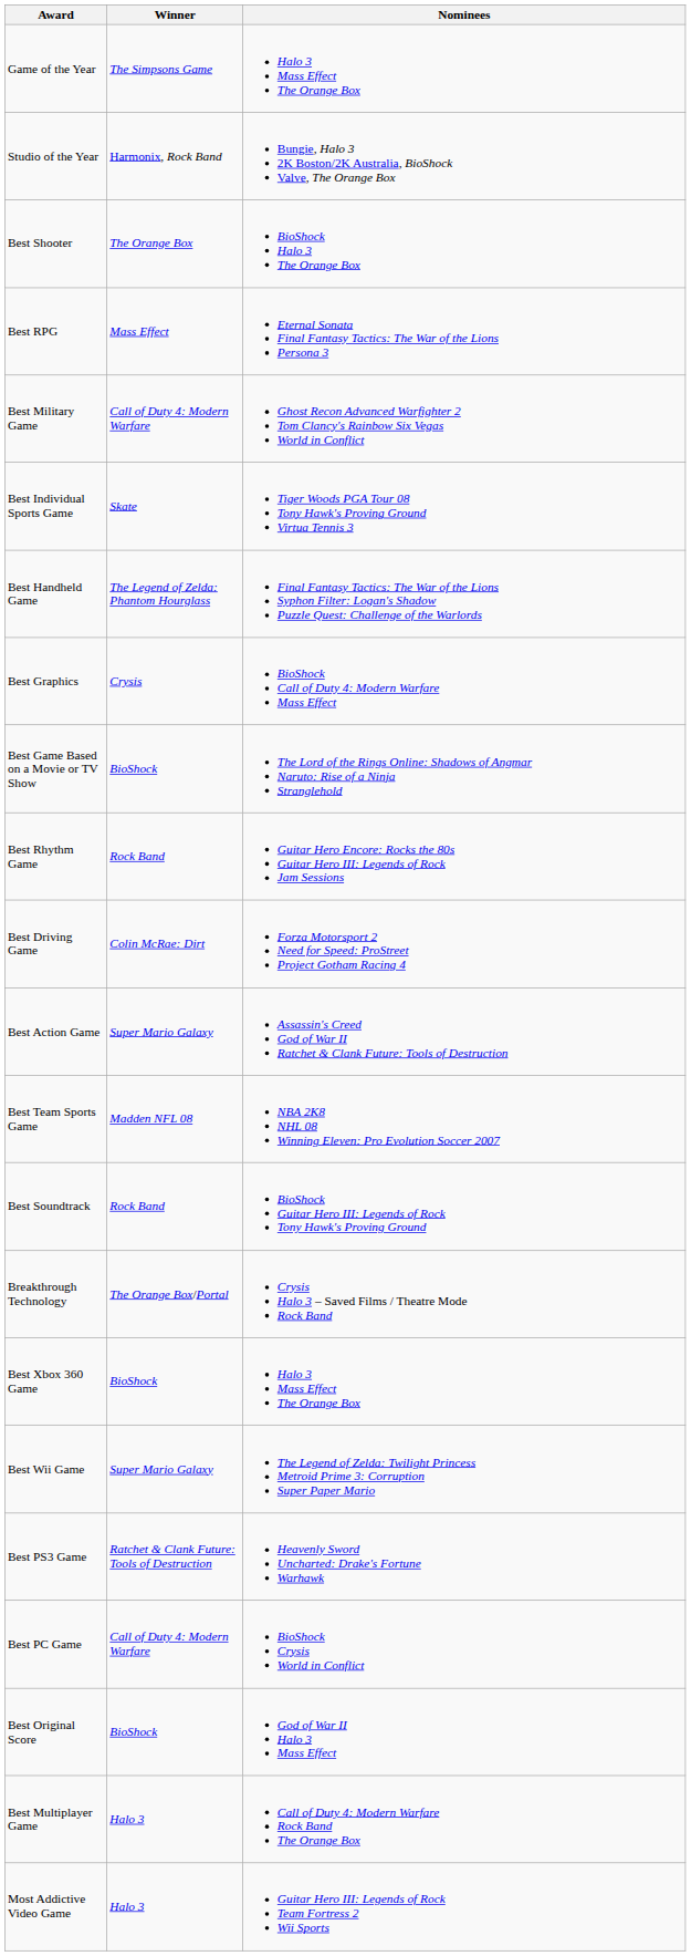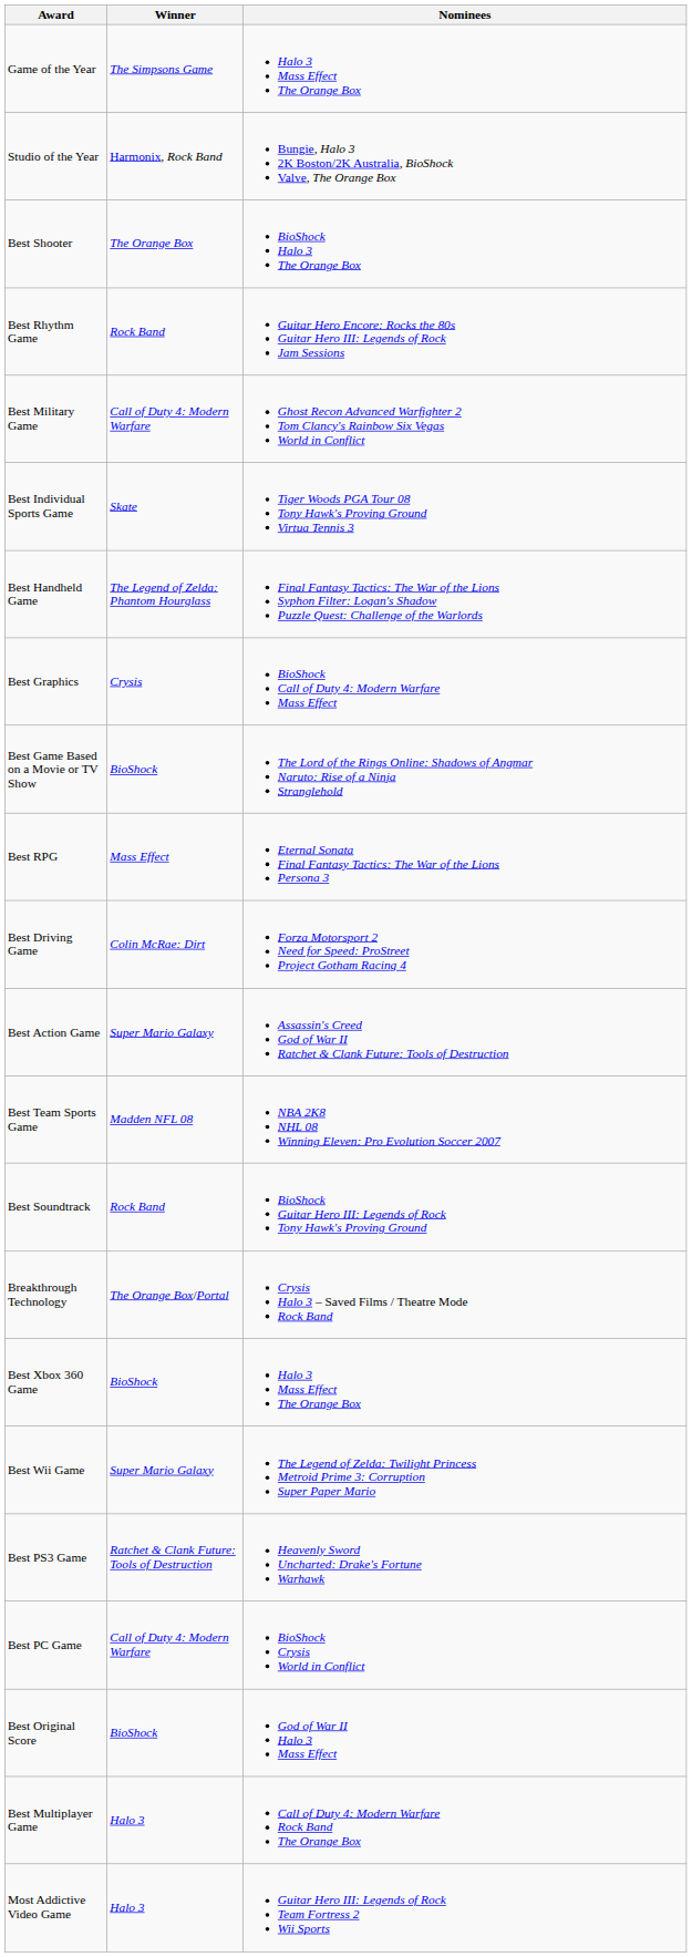rows swapped: Best RPG <-> Best Rhythm Game
